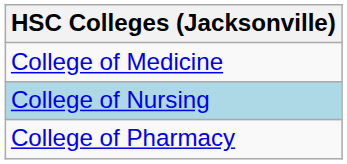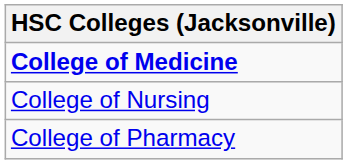College of Medicine | column 1: normal -> bold
College of Nursing | column 1: lightblue background -> no background
